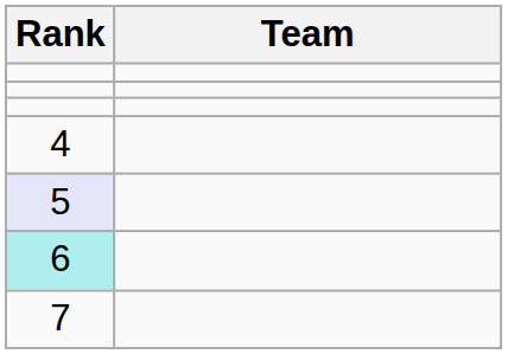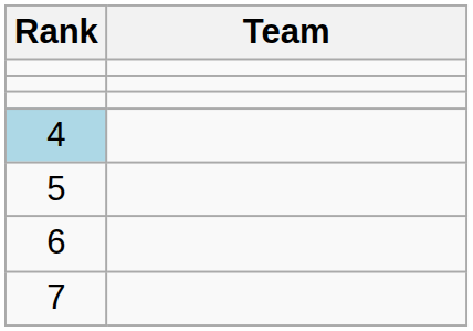row 5 | Rank: no background -> lightblue background
row 6 | Rank: lavender background -> no background
row 7 | Rank: paleturquoise background -> no background
